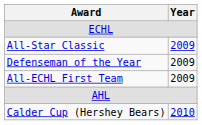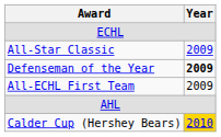Defenseman of the Year | Year: normal -> bold
Calder Cup (Hershey Bears) | Year: no background -> gold background
